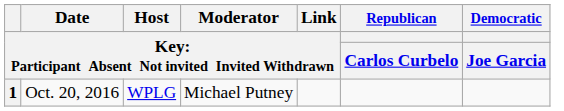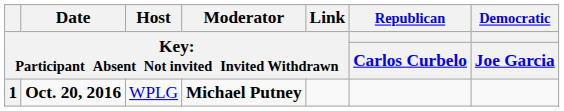1 | column 2: normal -> bold
1 | column 4: normal -> bold
